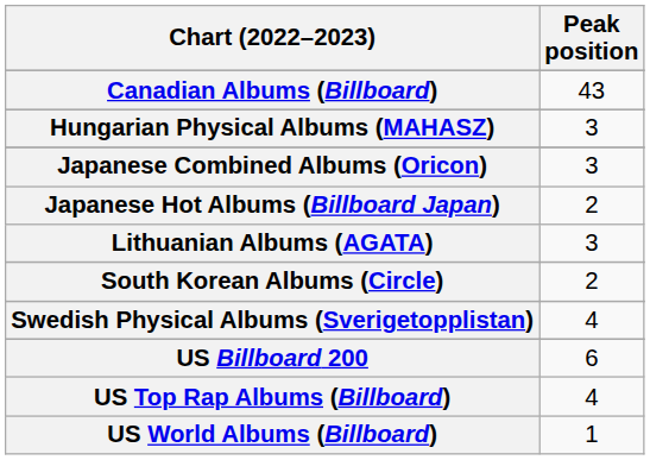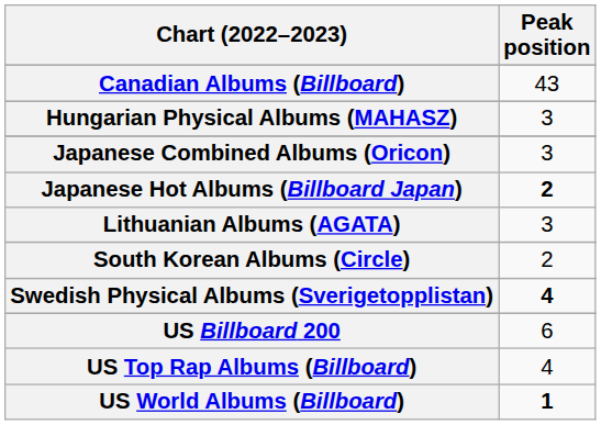Japanese Hot Albums (Billboard Japan) | Peak position: normal -> bold
Swedish Physical Albums (Sverigetopplistan) | Peak position: normal -> bold
US World Albums (Billboard) | Peak position: normal -> bold
